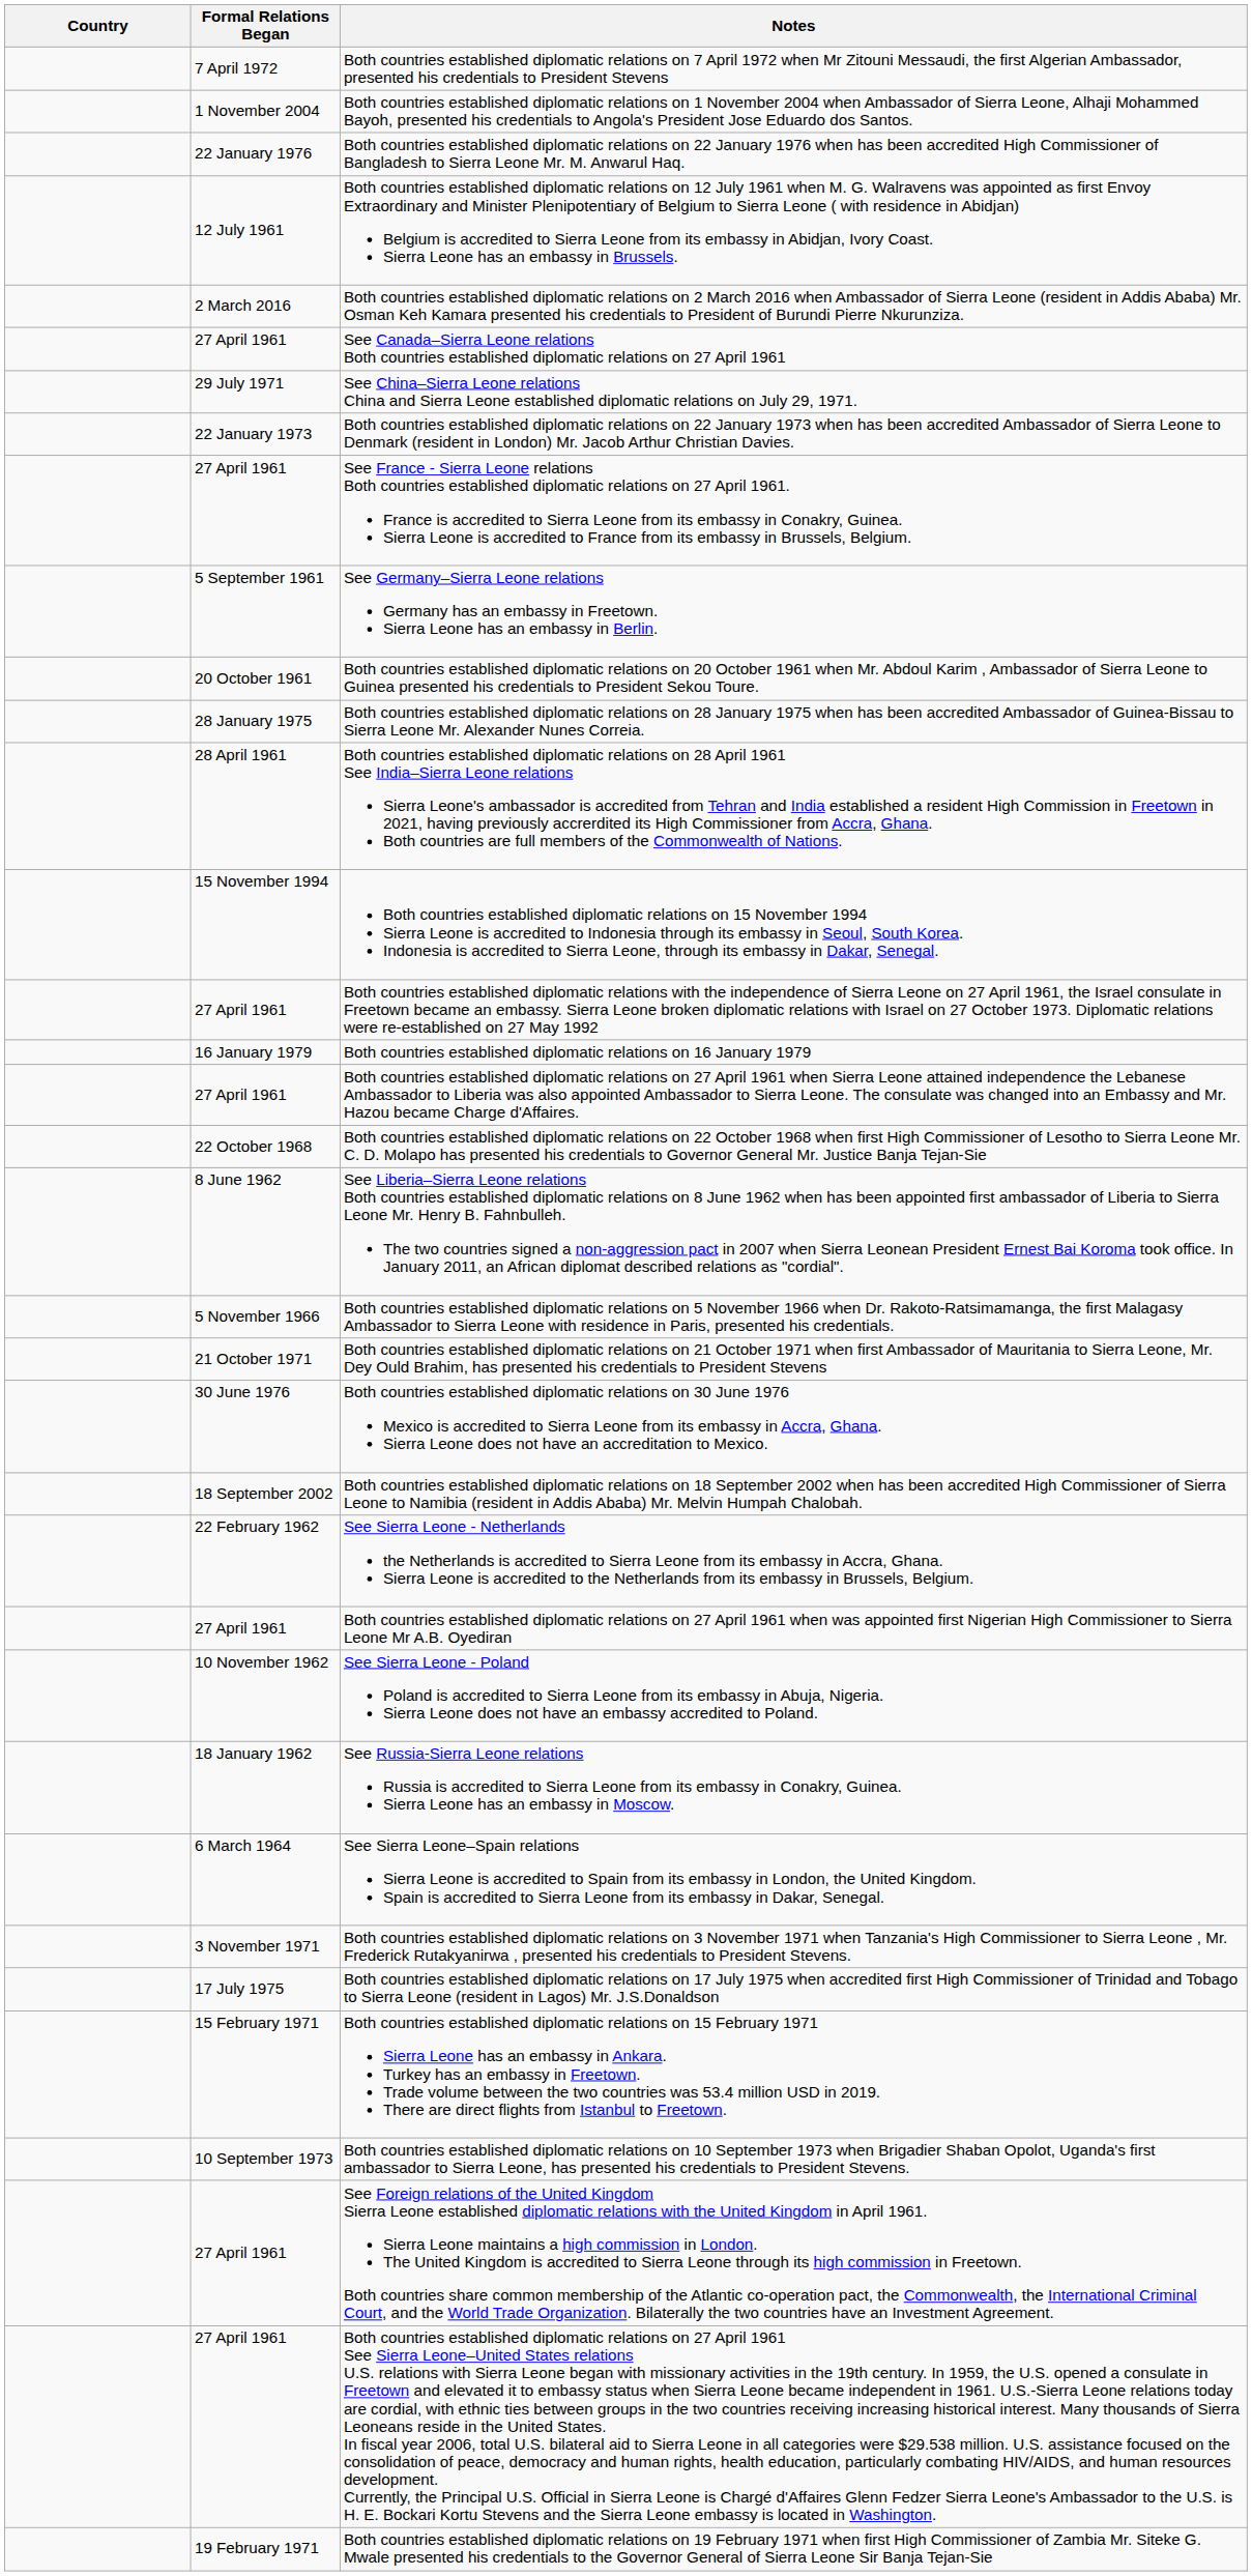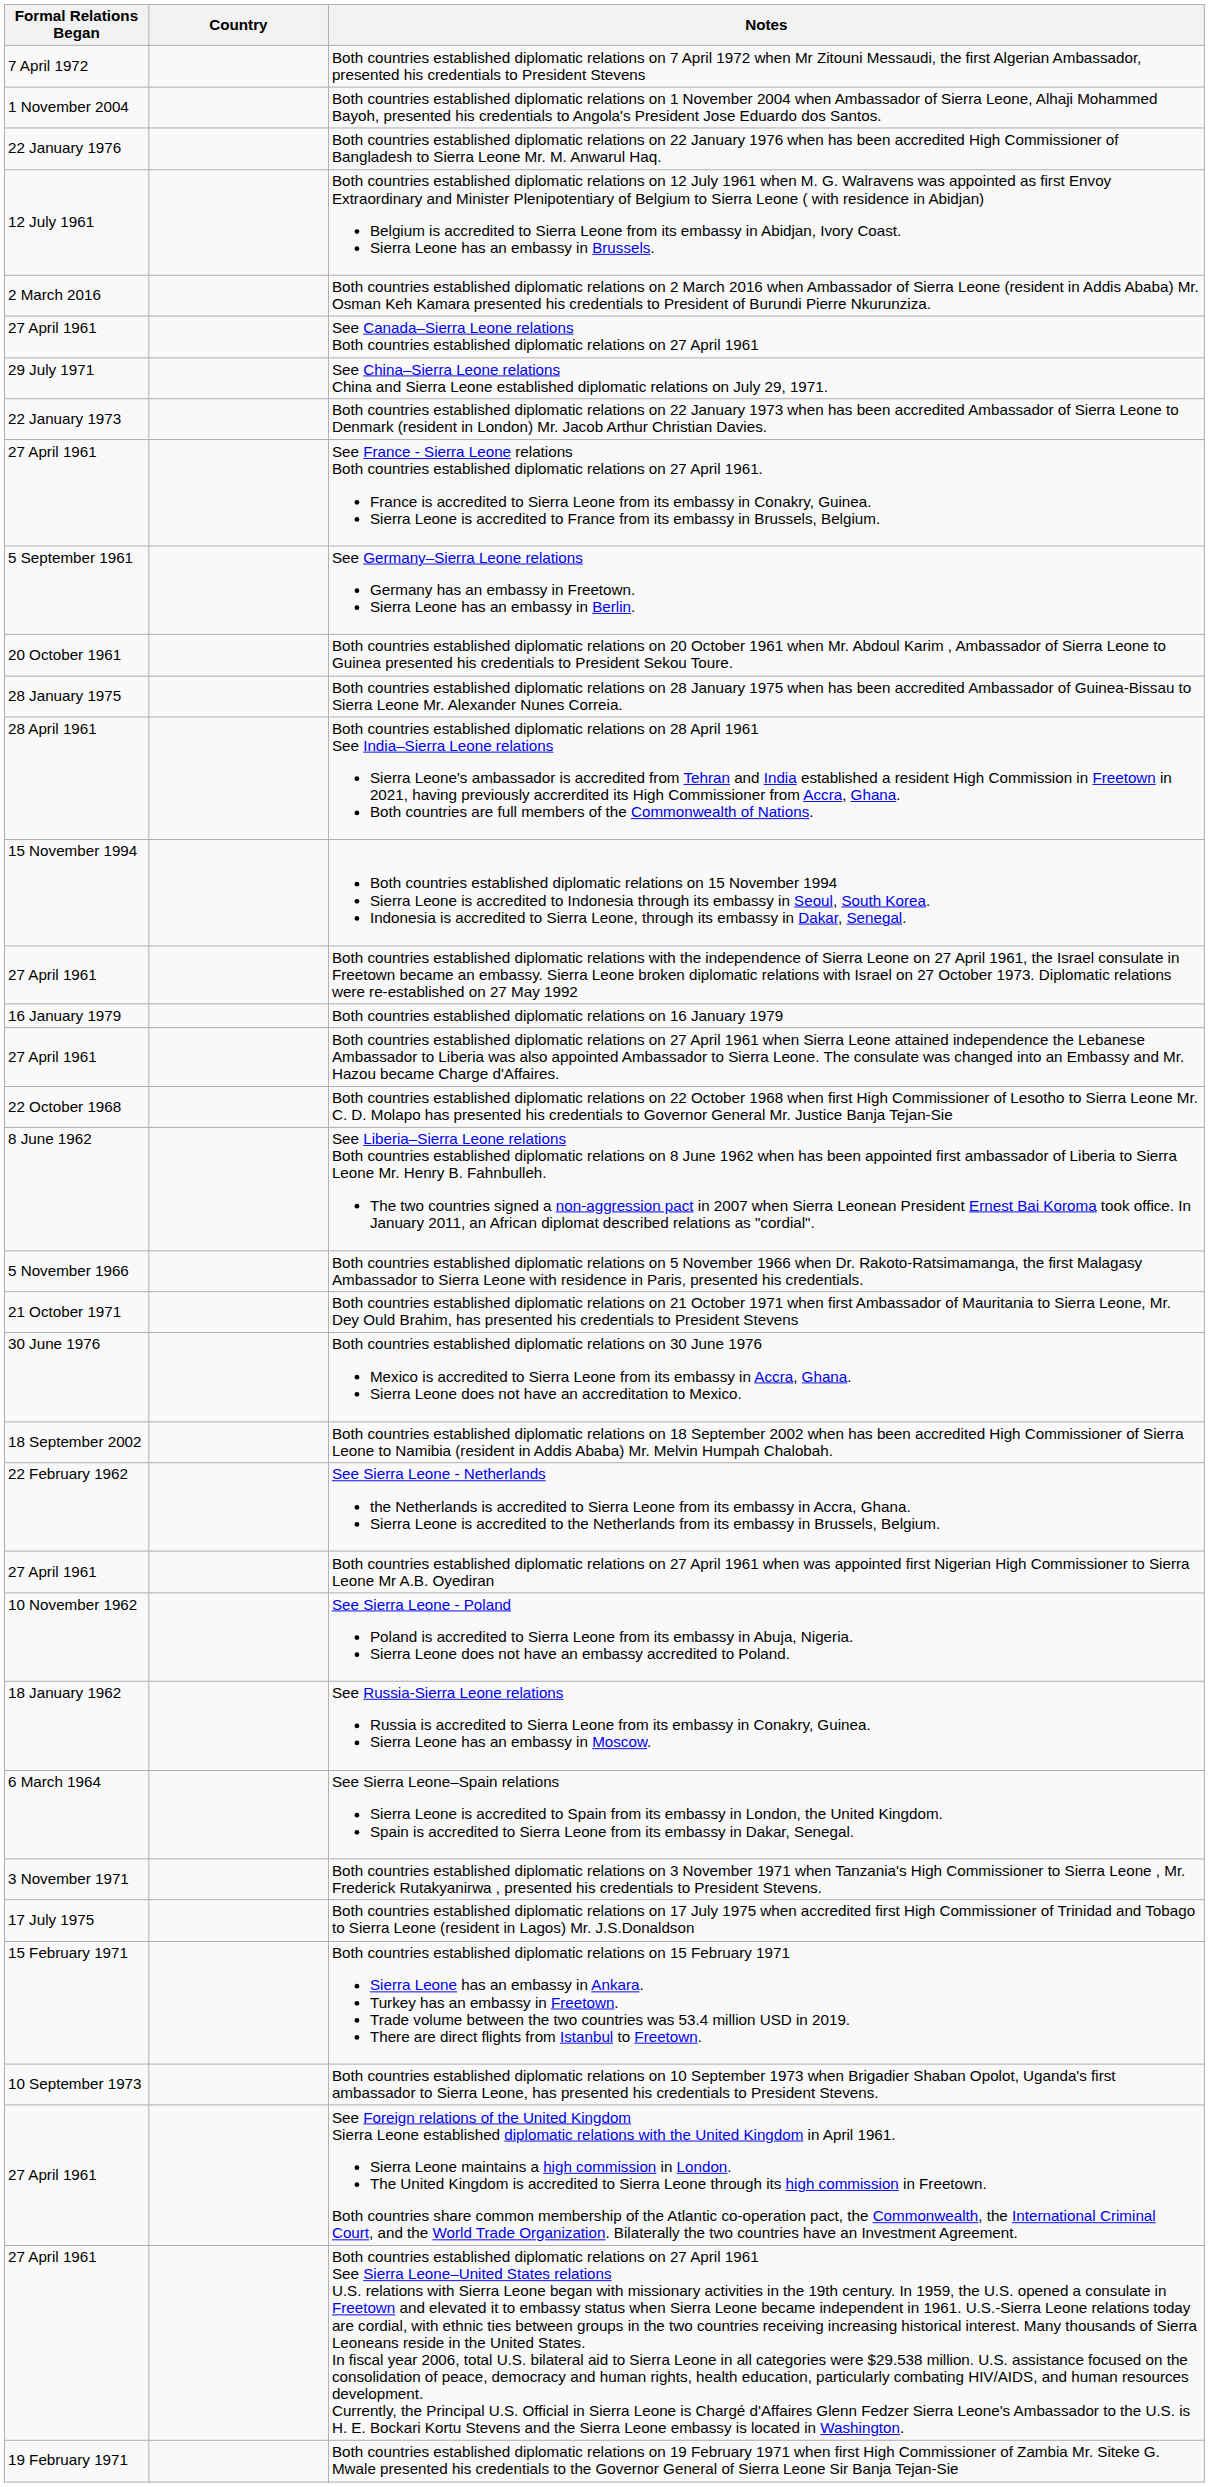columns swapped: Country <-> Formal Relations Began
